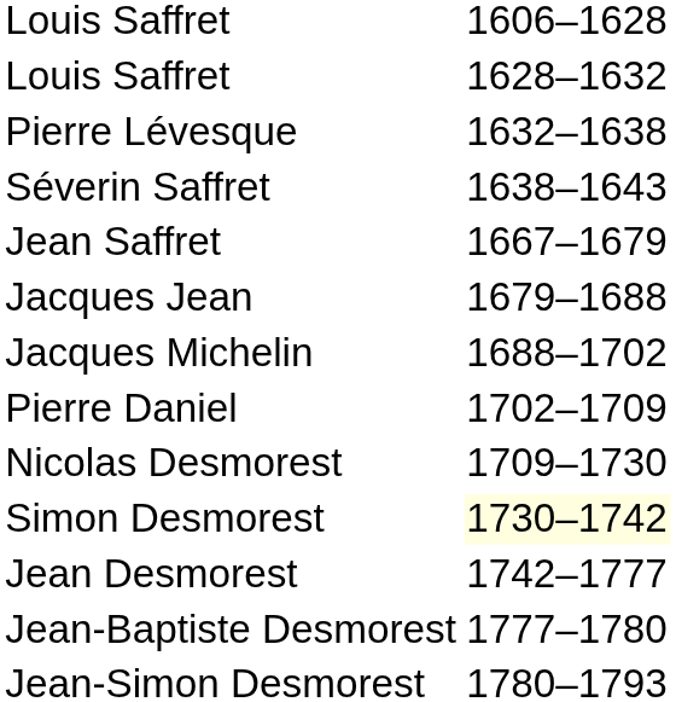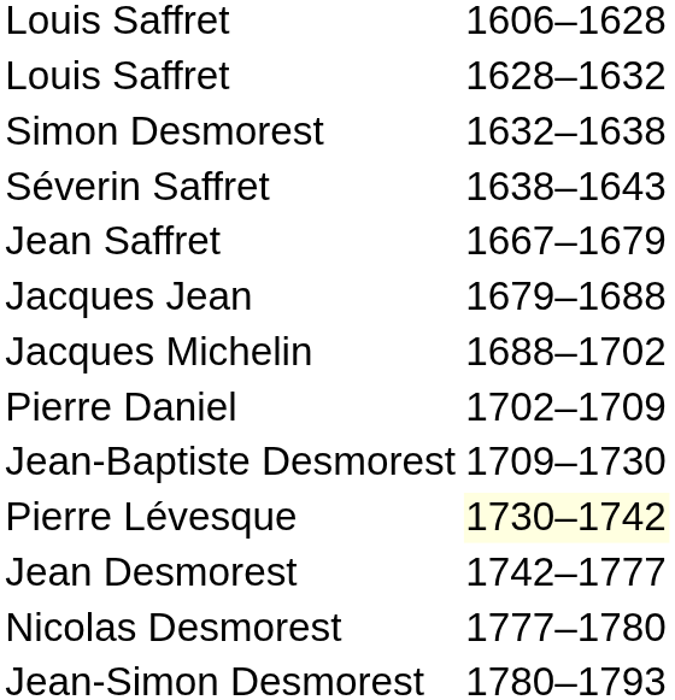row 3 | column 1: Pierre Lévesque -> Simon Desmorest
row 9 | column 1: Nicolas Desmorest -> Jean-Baptiste Desmorest
row 10 | column 1: Simon Desmorest -> Pierre Lévesque
row 12 | column 1: Jean-Baptiste Desmorest -> Nicolas Desmorest
